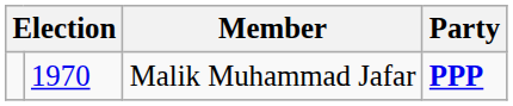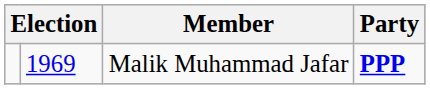Malik Muhammad Jafar | column 2: 1970 -> 1969
